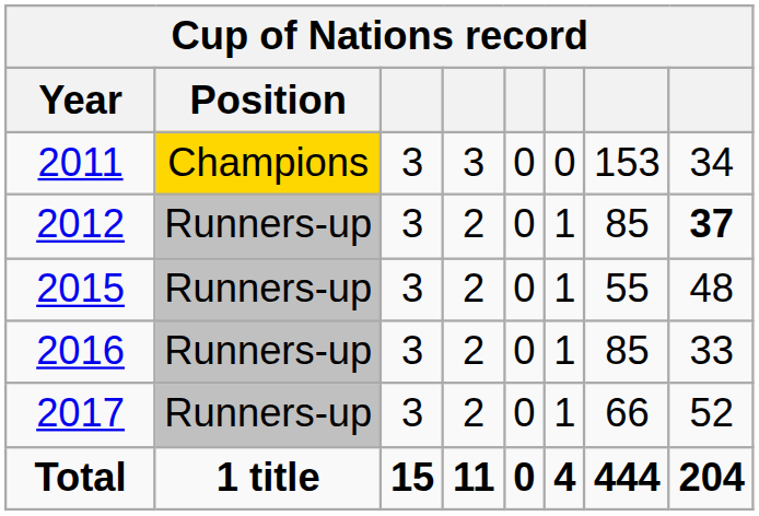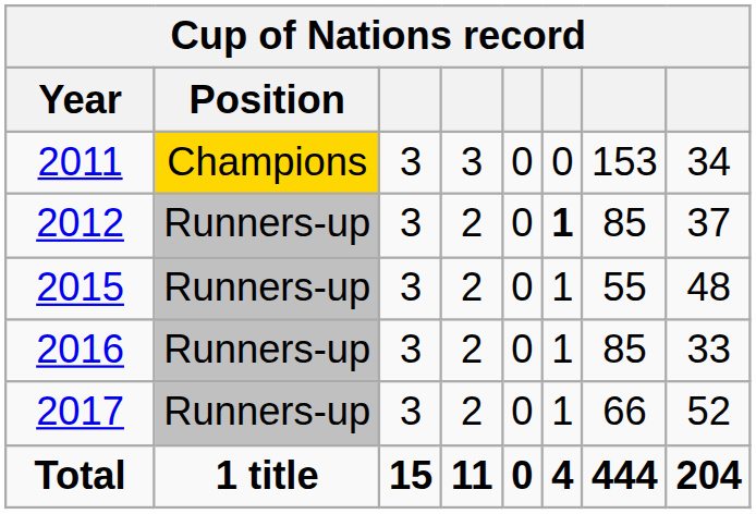2012 | column 6: normal -> bold
2012 | column 8: bold -> normal
